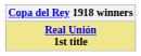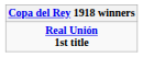row 2 | column 1: khaki background -> no background
